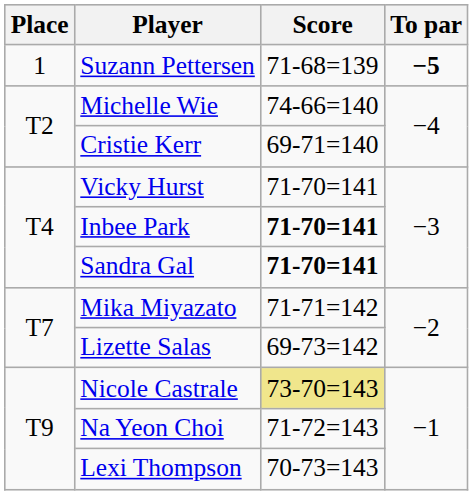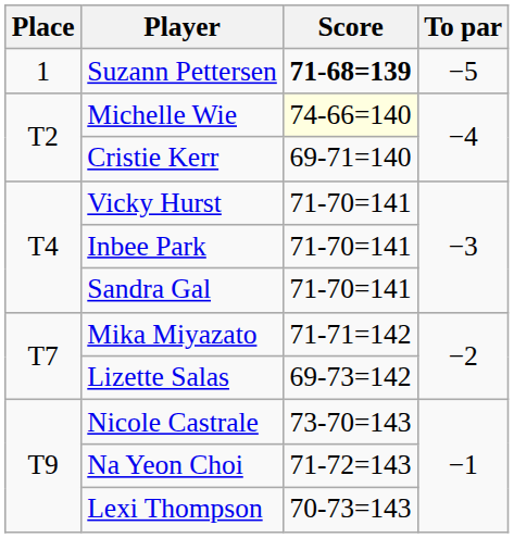Suzann Pettersen | Score: normal -> bold
Suzann Pettersen | To par: bold -> normal
Michelle Wie | Score: no background -> lightyellow background
Inbee Park | Score: bold -> normal
Sandra Gal | Score: bold -> normal
Nicole Castrale | Score: khaki background -> no background
